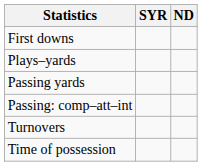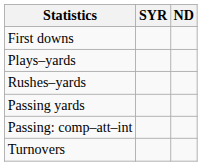+ row: Rushes–yards
- row: Time of possession
